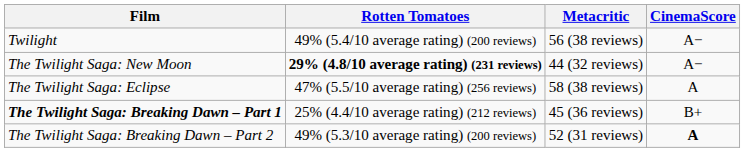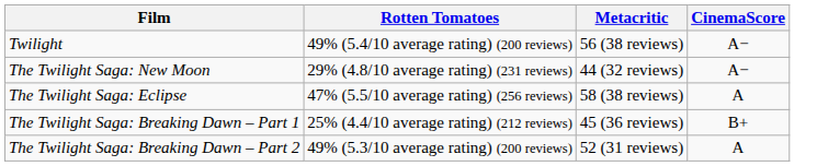row 3 | Rotten Tomatoes: bold -> normal
row 5 | Film: bold -> normal
row 6 | CinemaScore: bold -> normal
